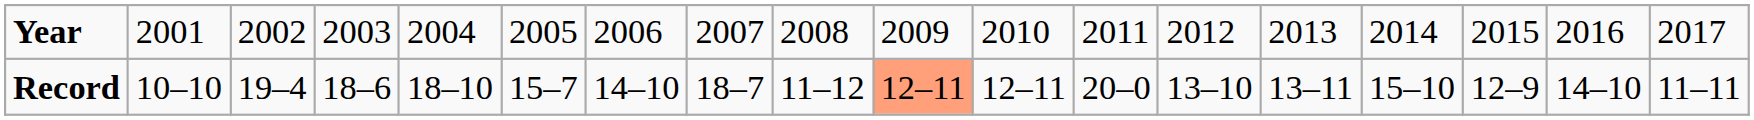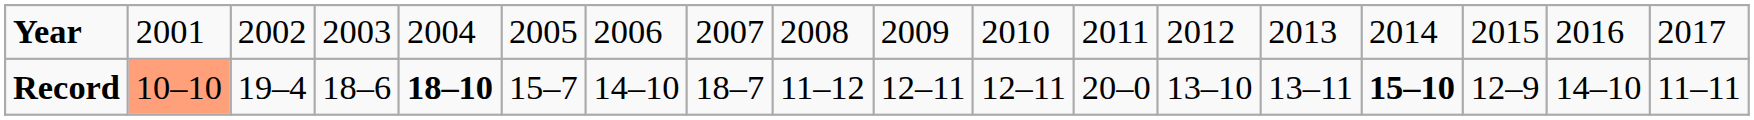Record | column 2: no background -> lightsalmon background
Record | column 5: normal -> bold
Record | column 10: lightsalmon background -> no background
Record | column 15: normal -> bold
